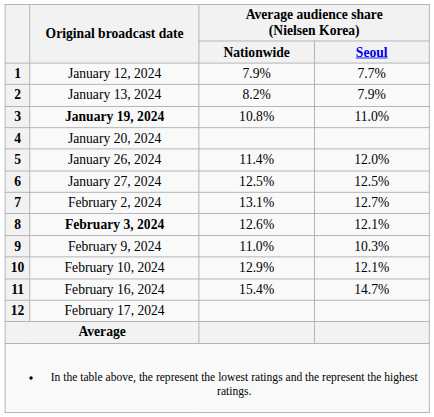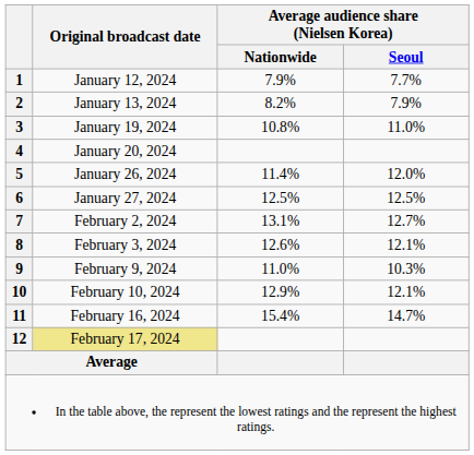3 | Original broadcast date: bold -> normal
8 | Original broadcast date: bold -> normal
12 | Original broadcast date: no background -> khaki background
